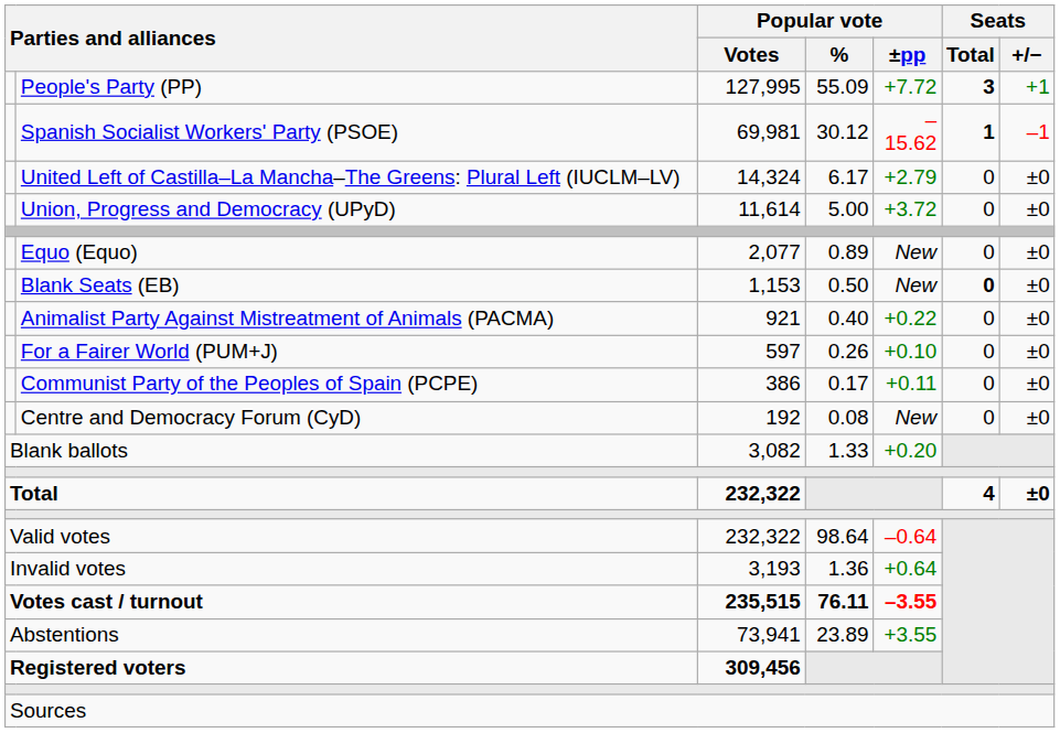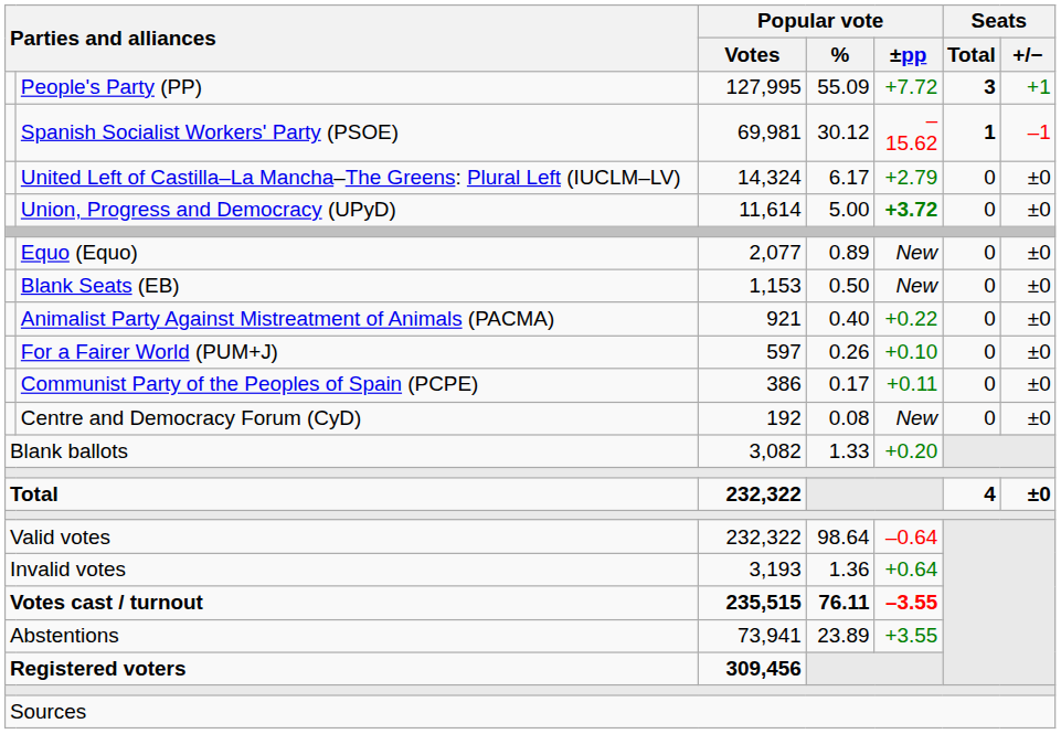Union, Progress and Democracy (UPyD) | Popular vote / ±pp: normal -> bold
Blank Seats (EB) | Seats / Total: bold -> normal
